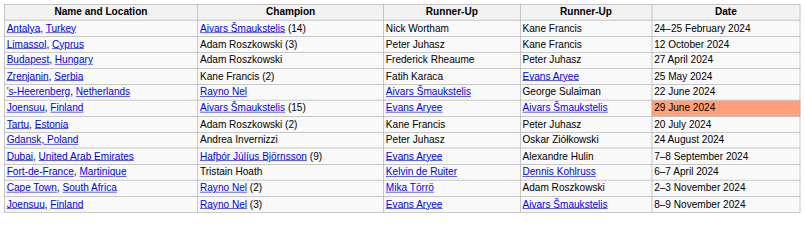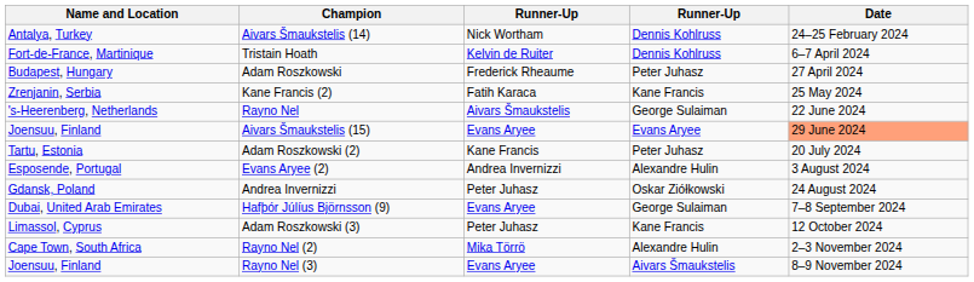Aivars Šmaukstelis (14) | column 4: Kane Francis -> Dennis Kohlruss
rows swapped: Tristain Hoath <-> Adam Roszkowski (3)
Kane Francis (2) | column 4: Evans Aryee -> Kane Francis
Aivars Šmaukstelis (15) | column 4: Aivars Šmaukstelis -> Evans Aryee
+ row: Esposende, Portugal | Evans Aryee (2) | Andrea Invernizzi | Alexandre Hulin | 3 August 2024
Hafþór Júlíus Björnsson (9) | column 4: Alexandre Hulin -> George Sulaiman
Rayno Nel (2) | column 4: Adam Roszkowski -> Alexandre Hulin
